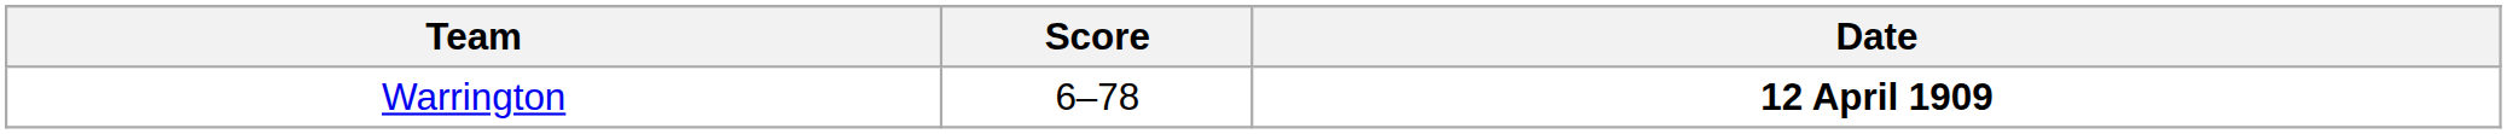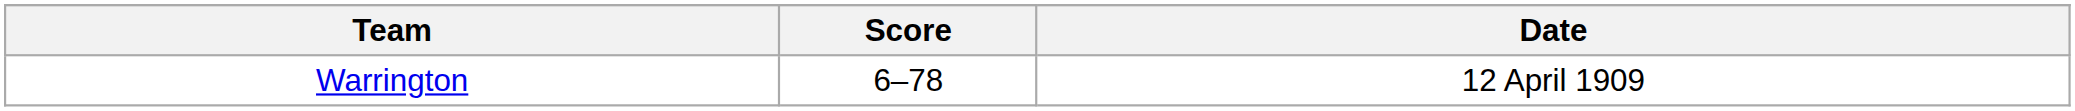Warrington | Date: bold -> normal
